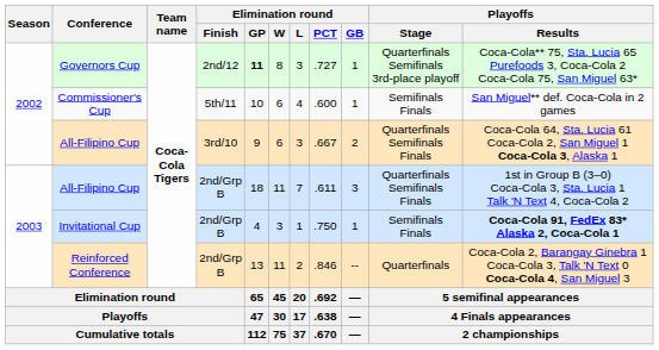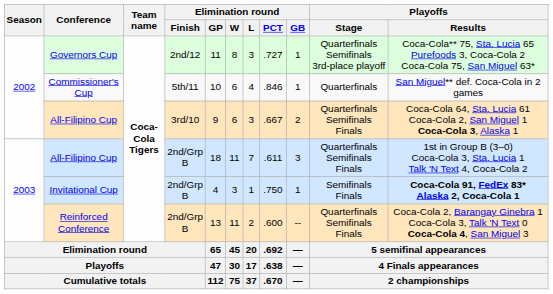Governors Cup | Elimination round / GP: bold -> normal
Commissioner's Cup | Elimination round / PCT: .600 -> .846
Commissioner's Cup | Playoffs / Stage: Semifinals Finals -> Quarterfinals
Reinforced Conference | Elimination round / PCT: .846 -> .600
Reinforced Conference | Playoffs / Stage: Quarterfinals -> Quarterfinals Semifinals Finals
